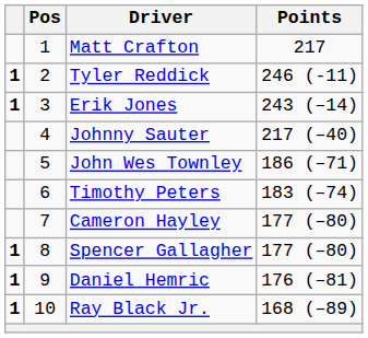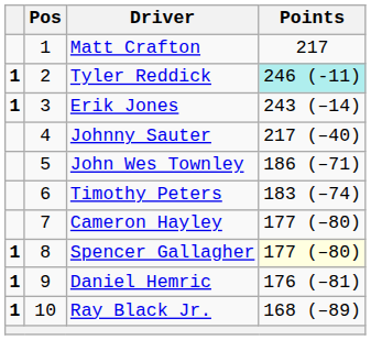Tyler Reddick | Points: no background -> paleturquoise background
Spencer Gallagher | Points: no background -> lightyellow background
